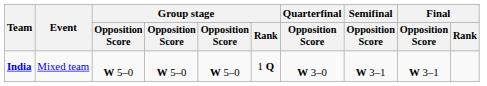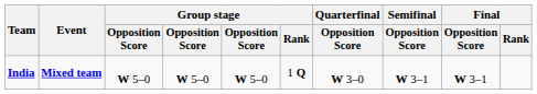India | Event: normal -> bold
